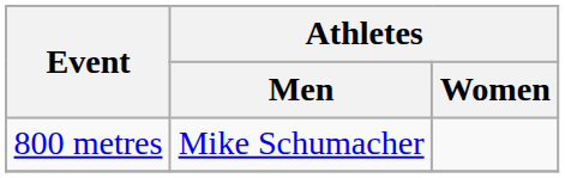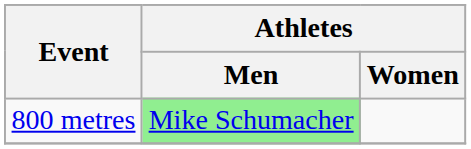800 metres | Athletes / Men: no background -> lightgreen background
